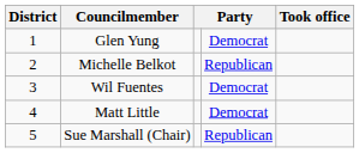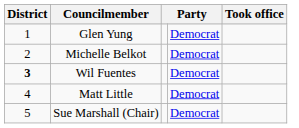Michelle Belkot | column 4: Republican -> Democrat
Wil Fuentes | District: normal -> bold
Sue Marshall (Chair) | column 4: Republican -> Democrat
